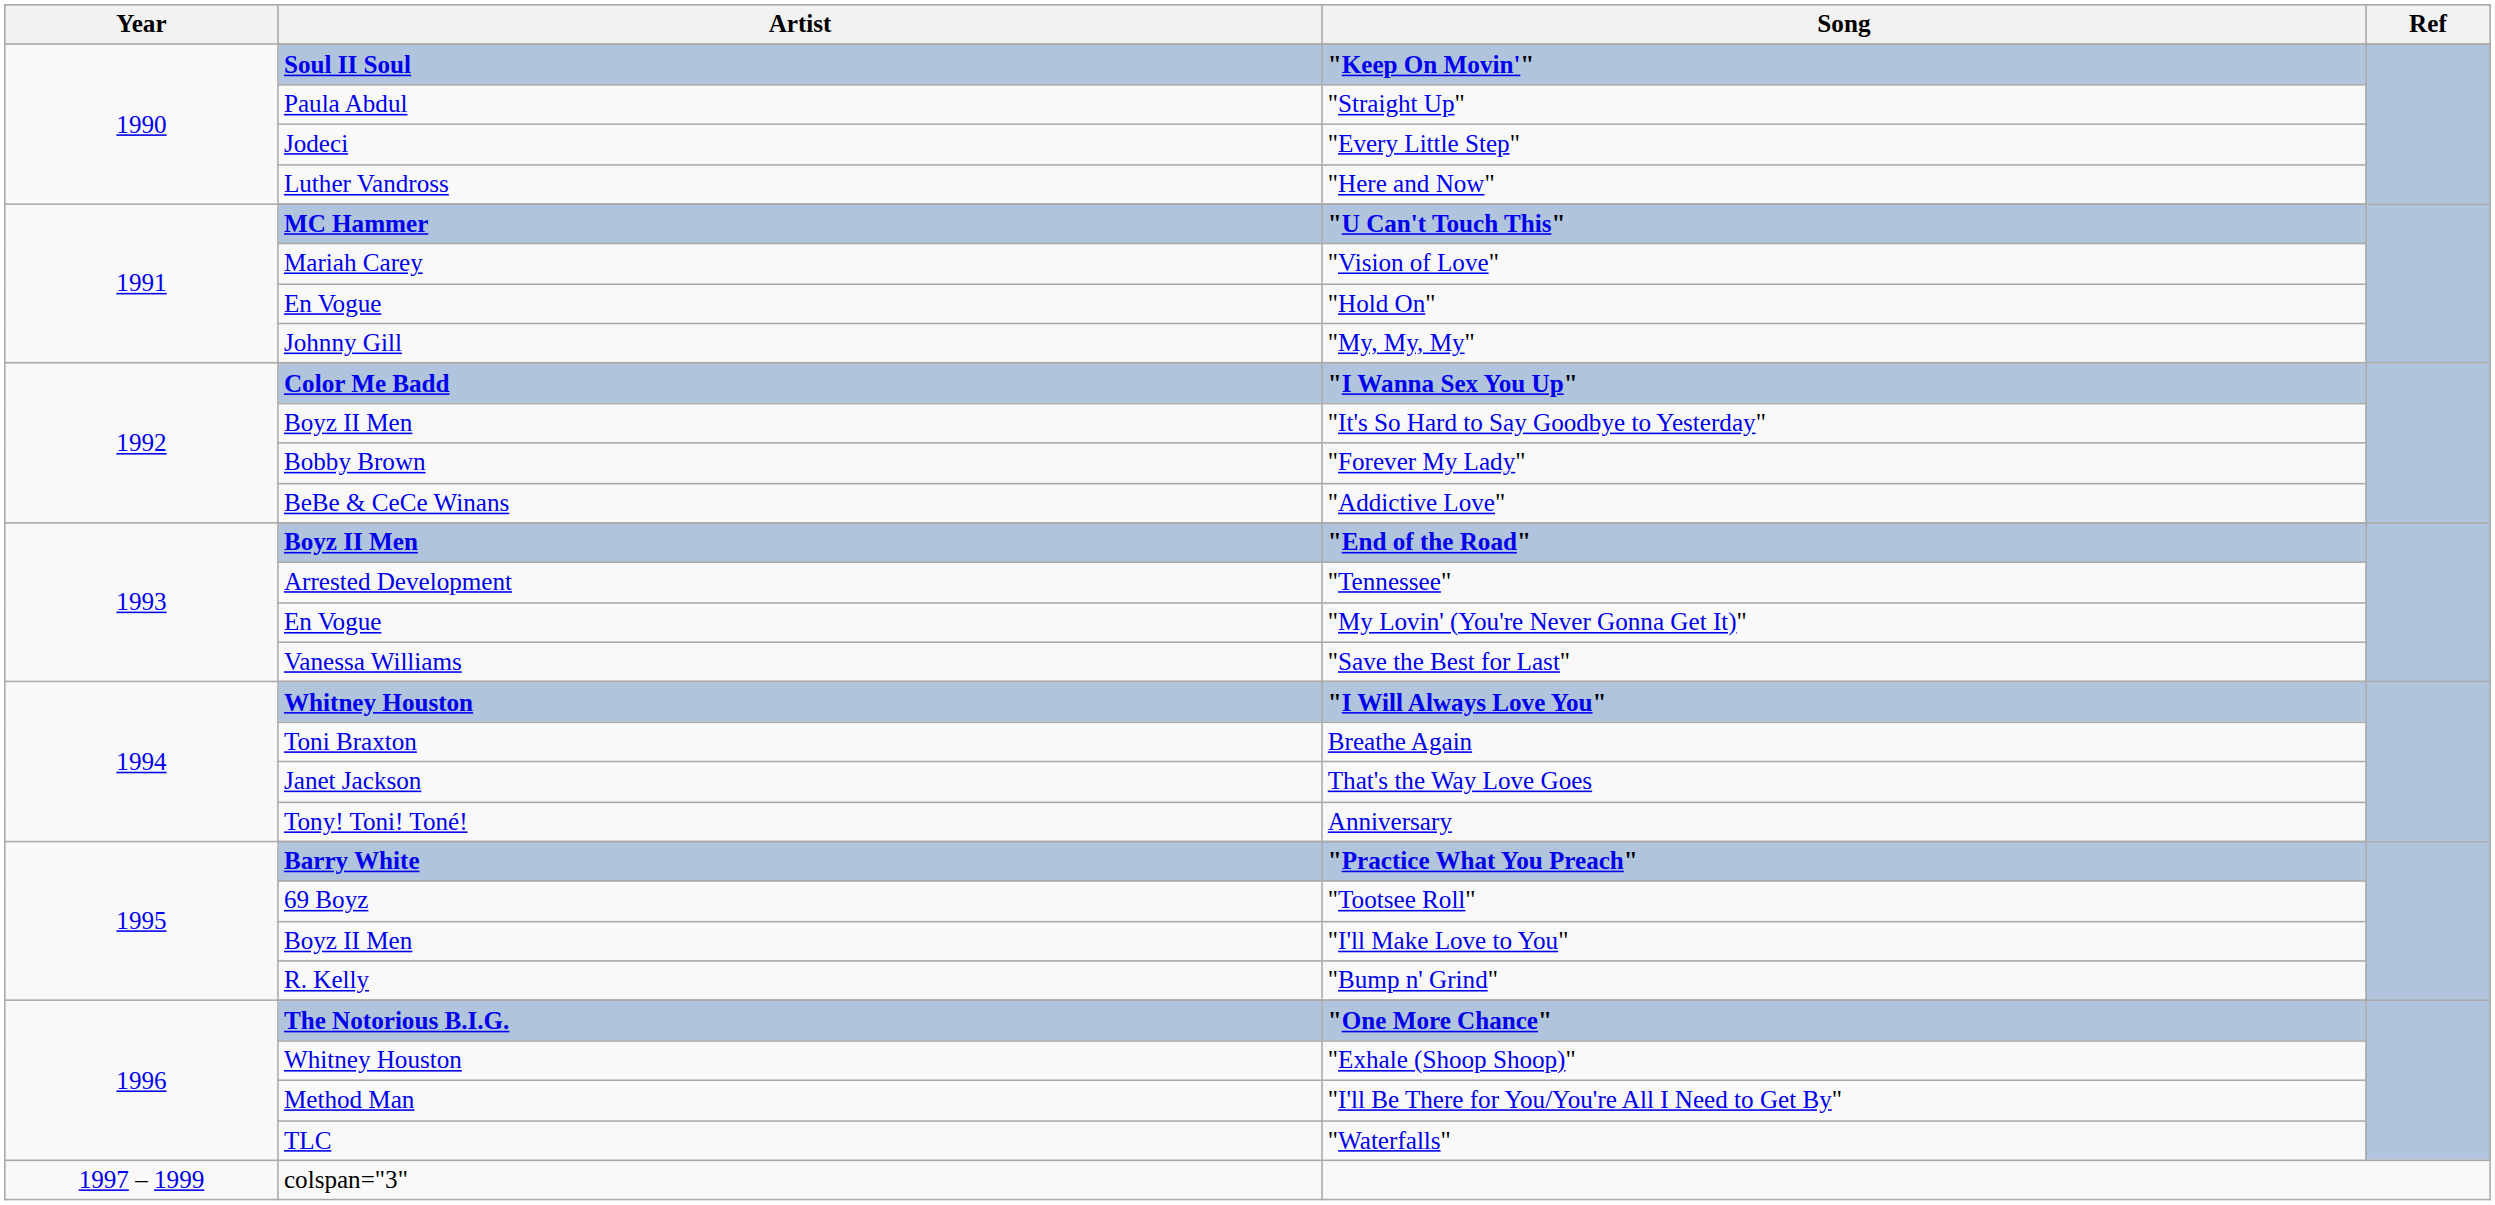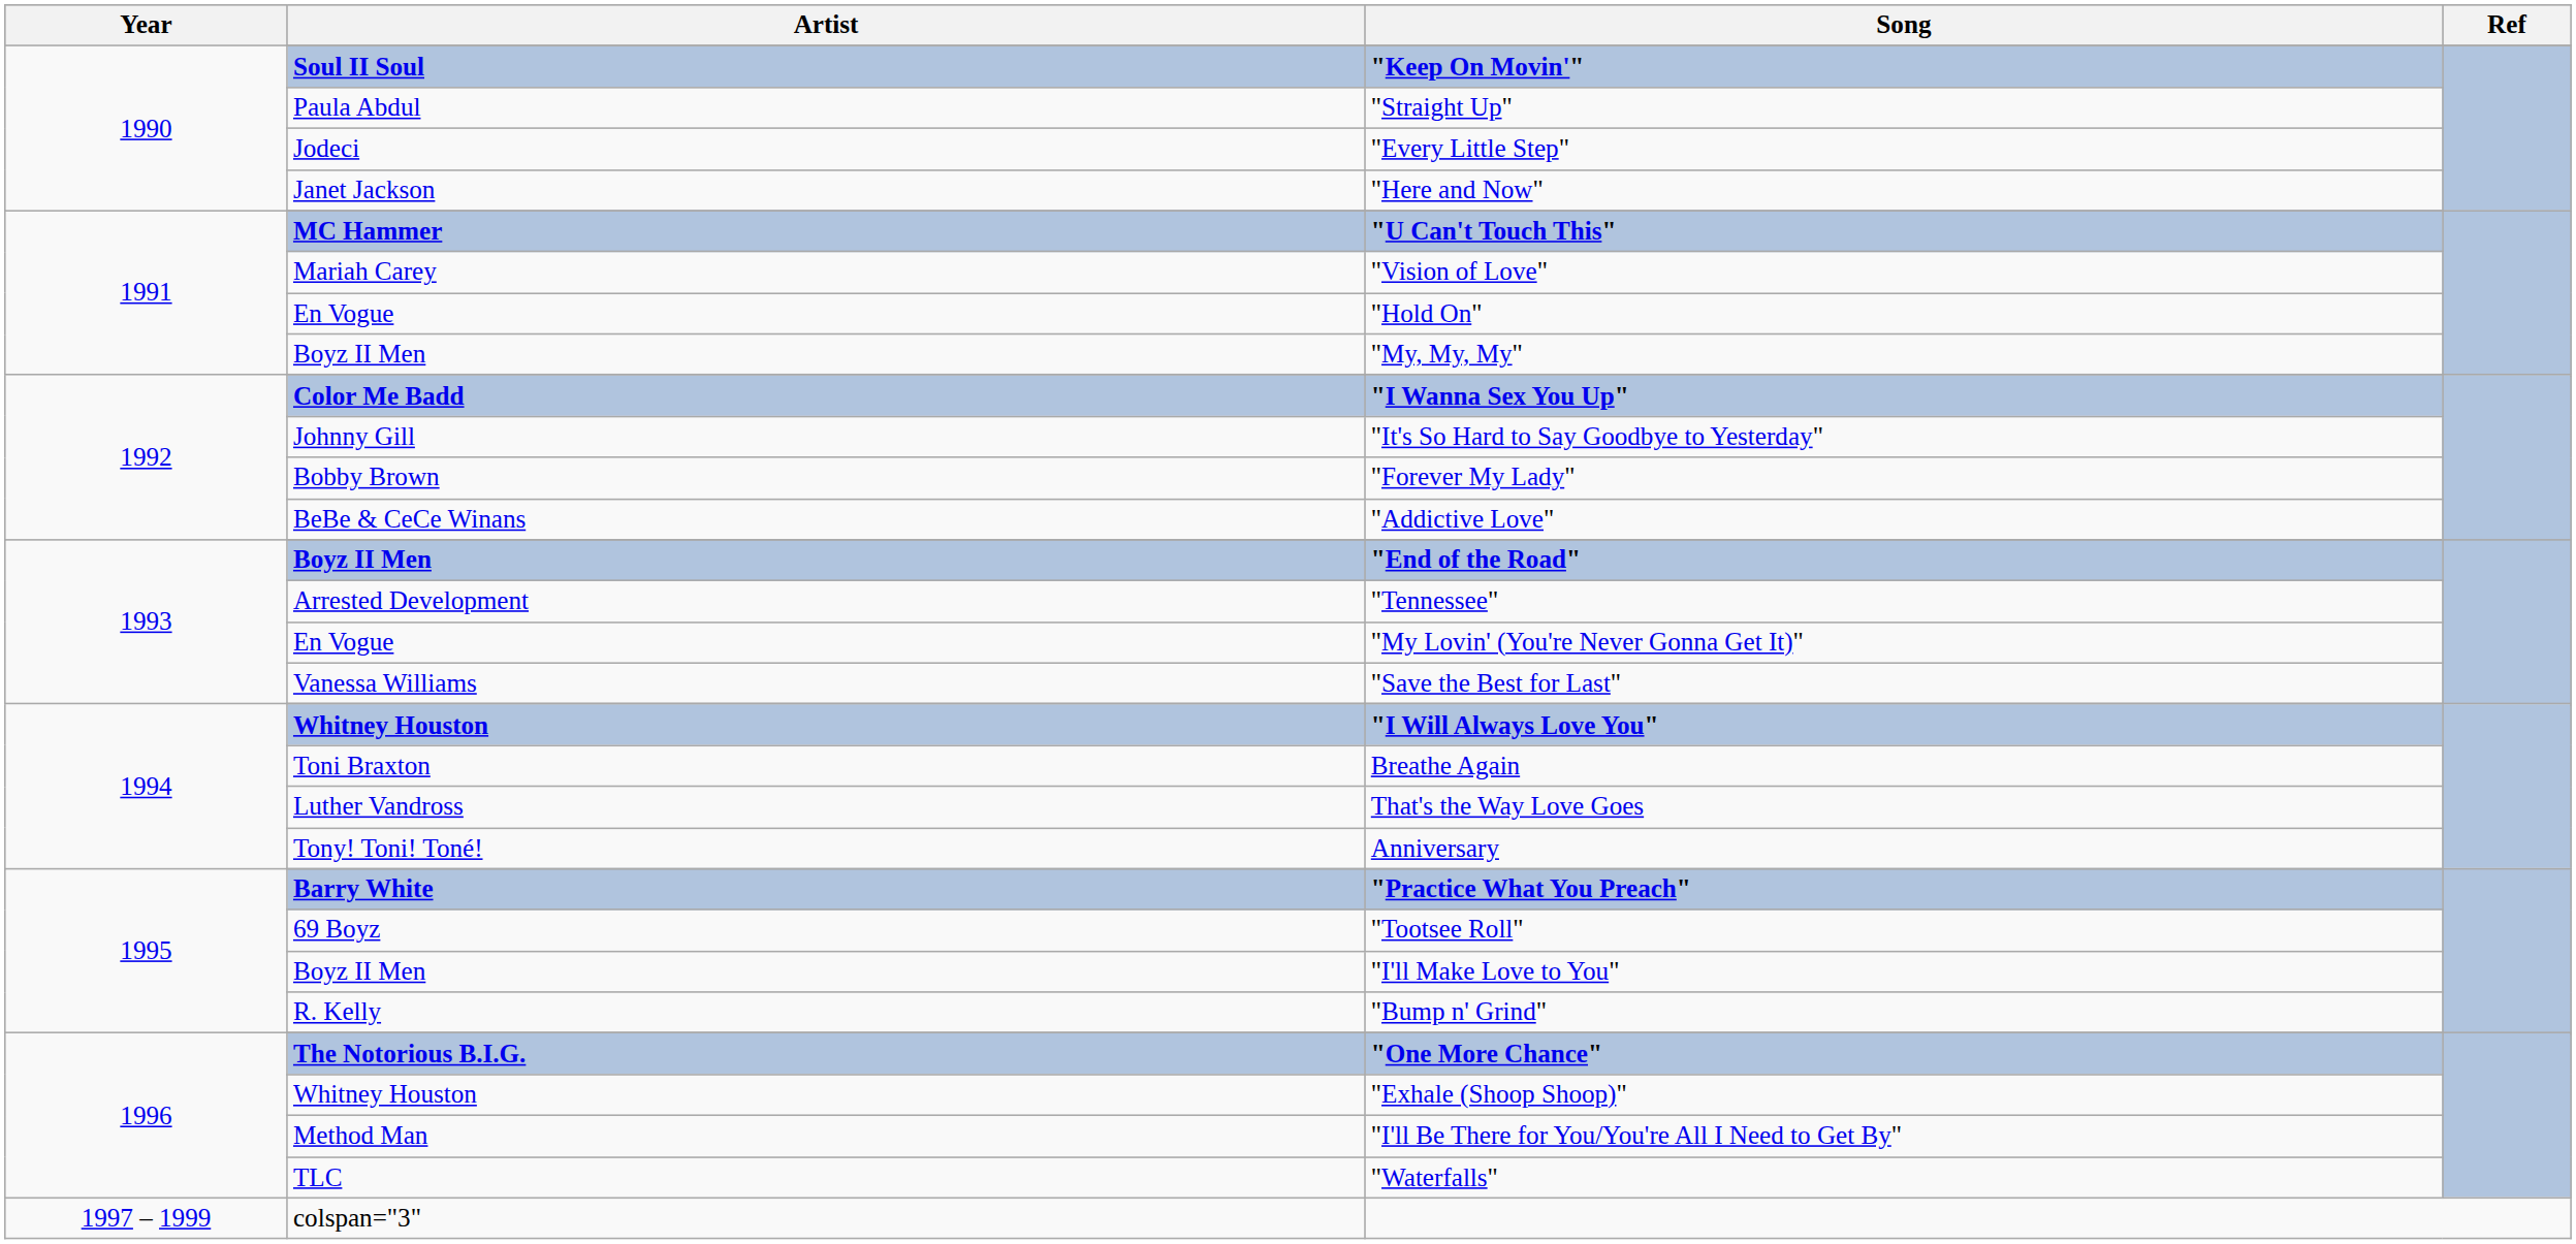"Here and Now" | Artist: Luther Vandross -> Janet Jackson
"My, My, My" | Artist: Johnny Gill -> Boyz II Men
"It's So Hard to Say Goodbye to Yesterday" | Artist: Boyz II Men -> Johnny Gill
That's the Way Love Goes | Artist: Janet Jackson -> Luther Vandross
